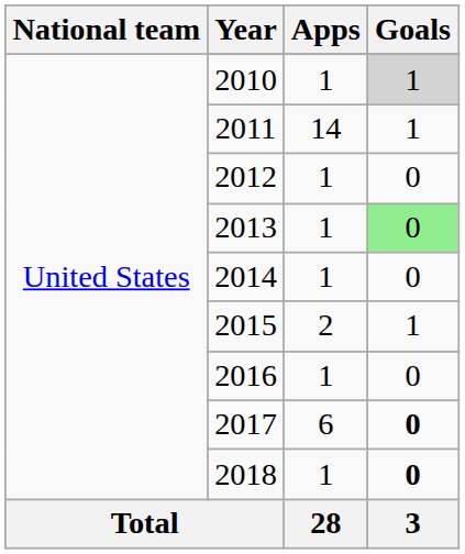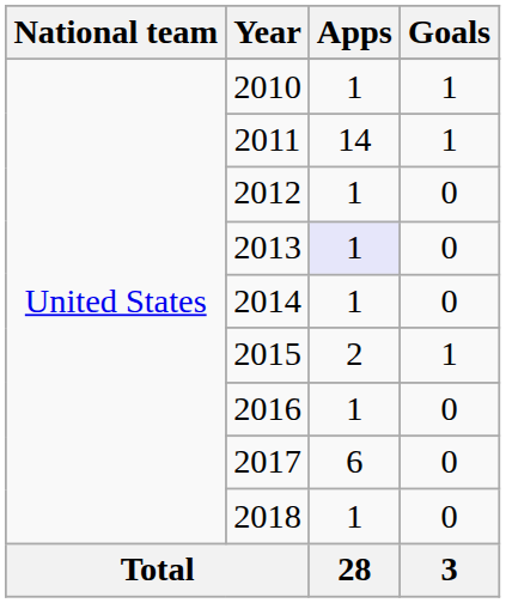2010 | Goals: lightgrey background -> no background
2013 | Apps: no background -> lavender background
2013 | Goals: lightgreen background -> no background
2017 | Goals: bold -> normal
2018 | Goals: bold -> normal
